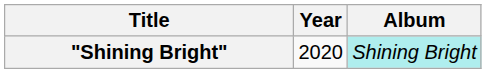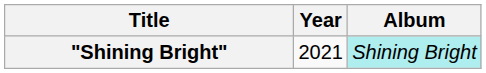"Shining Bright" | Year: 2020 -> 2021
